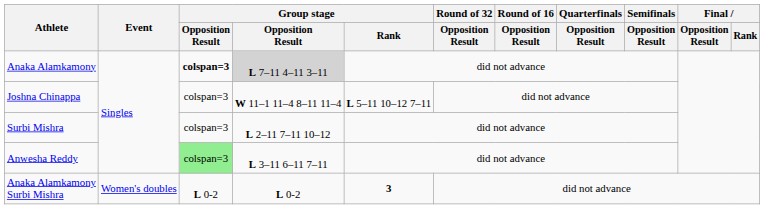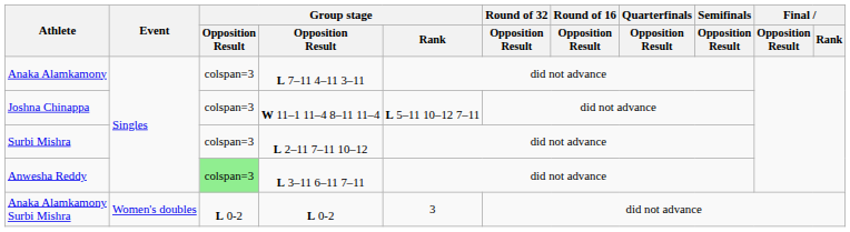Anaka Alamkamony | column 3: bold -> normal
Anaka Alamkamony | column 4: lightgrey background -> no background
Anaka Alamkamony Surbi Mishra | Group stage / Rank: bold -> normal
